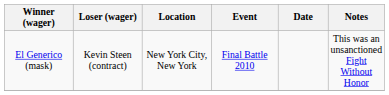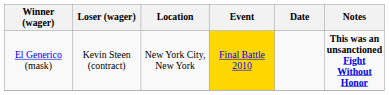El Generico (mask) | Event: no background -> gold background
El Generico (mask) | Notes: normal -> bold
